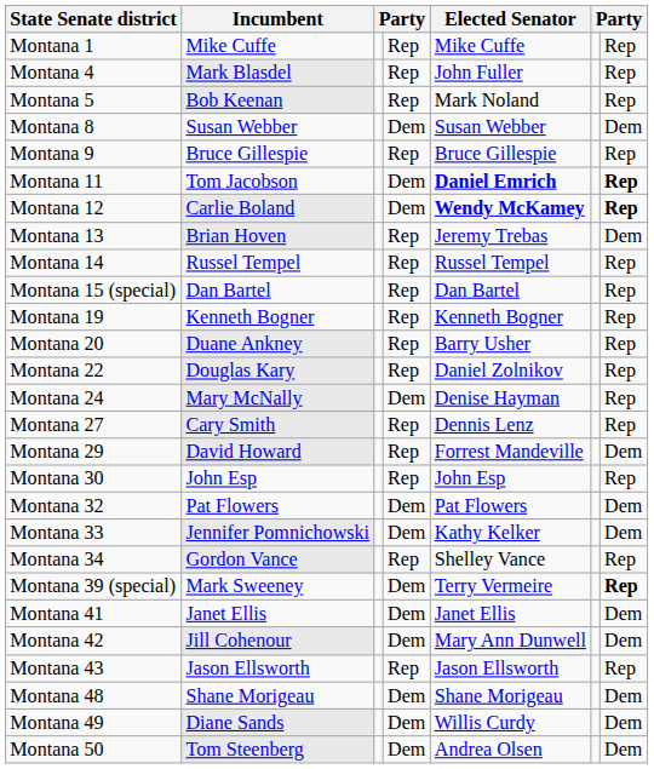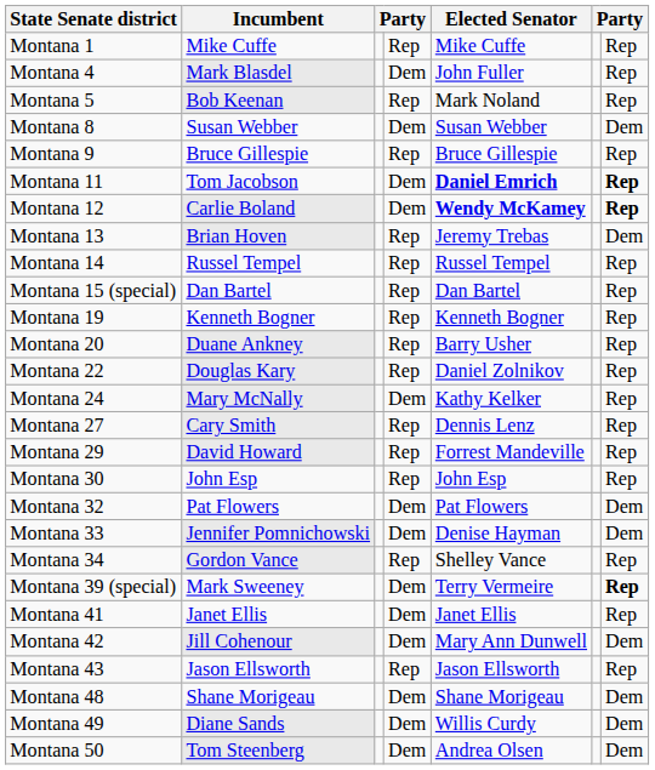Montana 4 | column 4: Rep -> Dem
Montana 24 | Elected Senator: Denise Hayman -> Kathy Kelker
Montana 29 | column 7: Dem -> Rep
Montana 33 | Elected Senator: Kathy Kelker -> Denise Hayman
Montana 41 | column 7: Dem -> Rep
